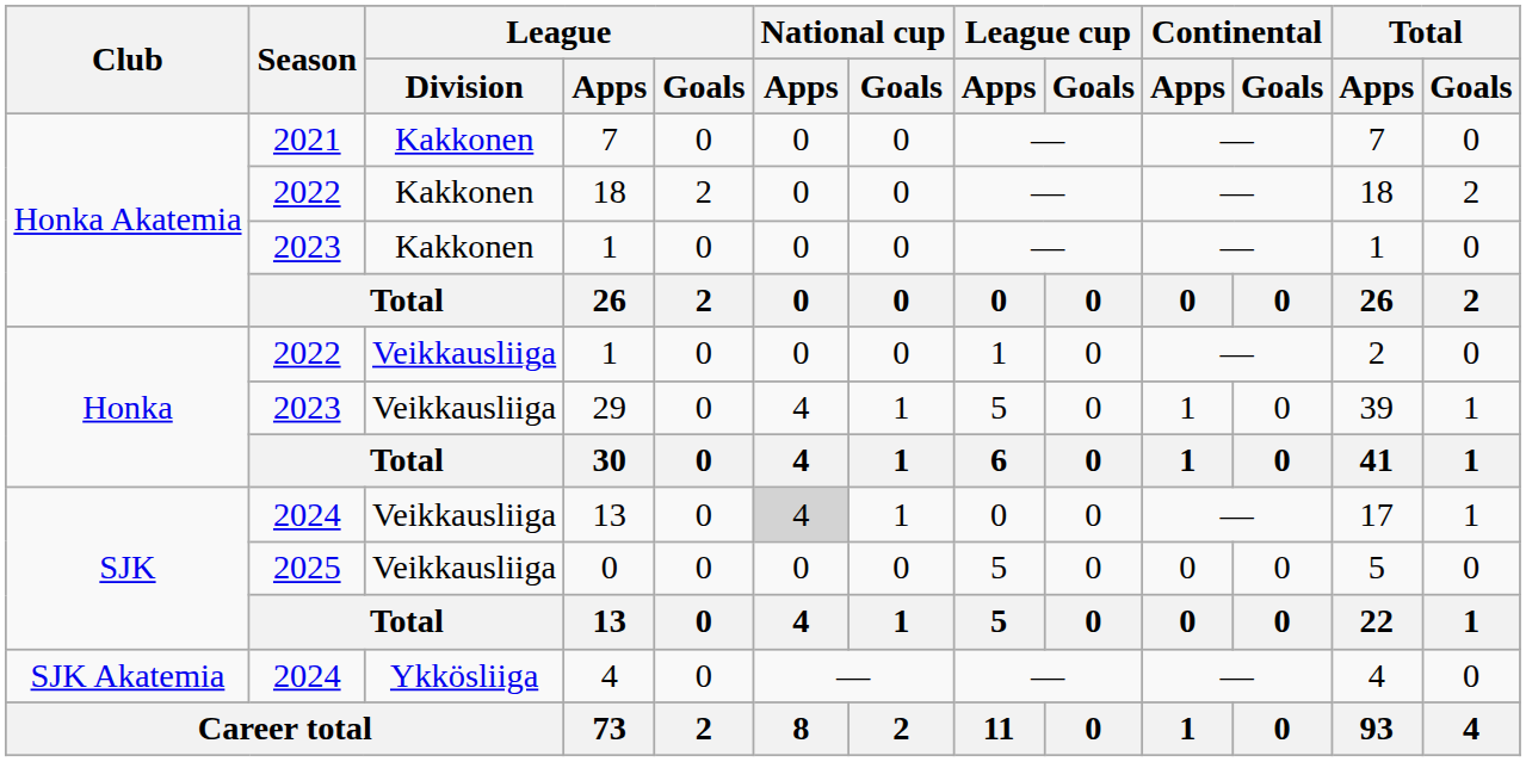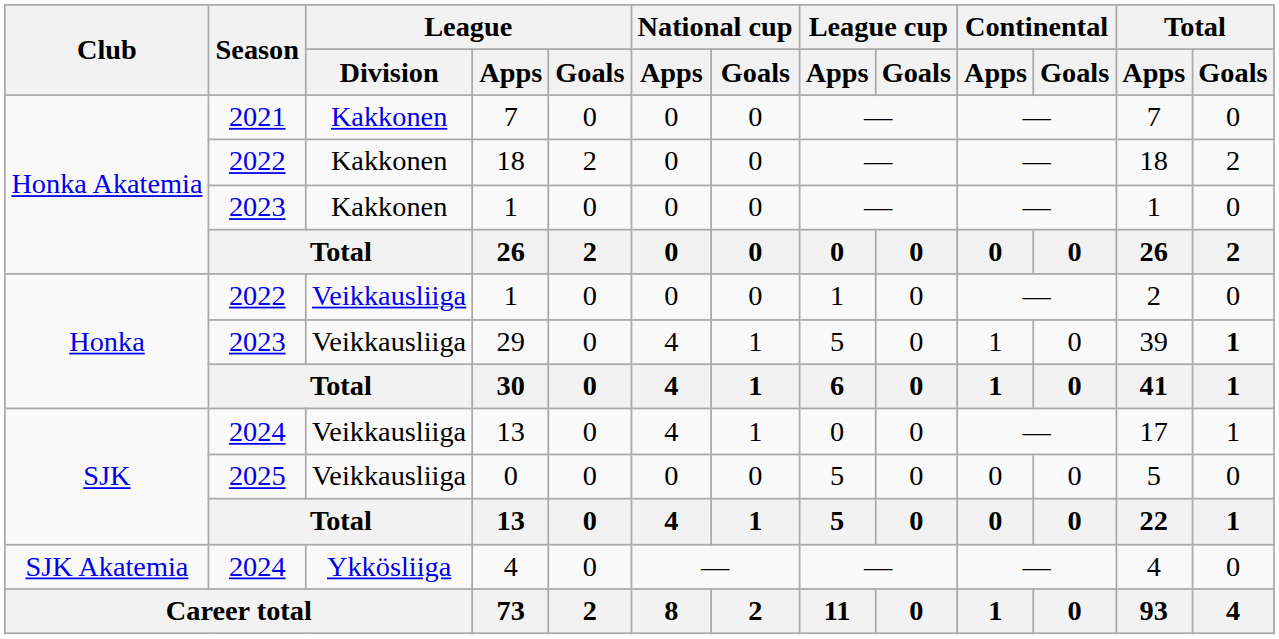29 | Total / Goals: normal -> bold
2024 / 13 | National cup / Apps: lightgrey background -> no background
